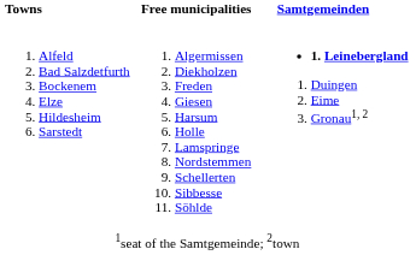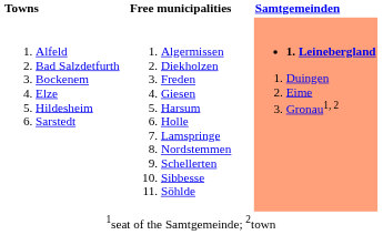Alfeld Bad Salzdetfurth Bockenem Elze Hildesheim Sarstedt | Samtgemeinden: no background -> lightsalmon background
